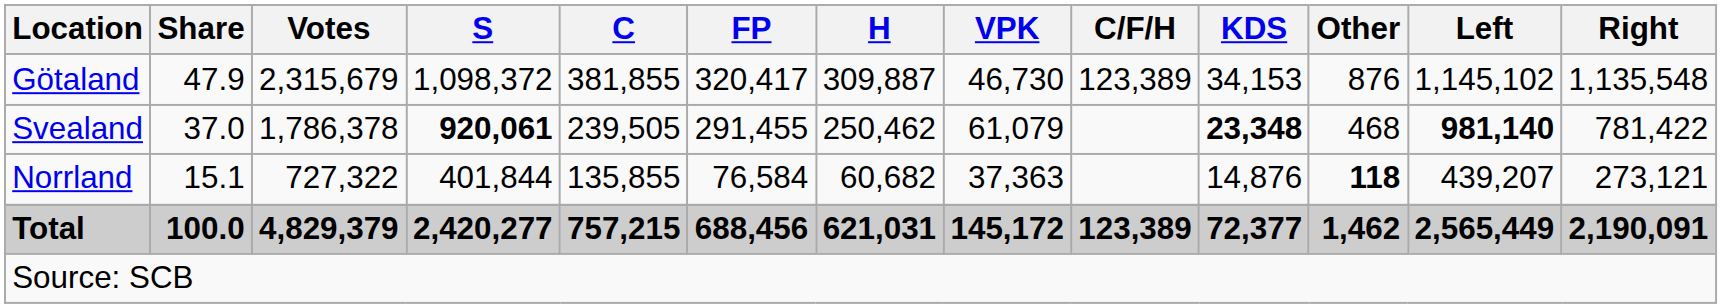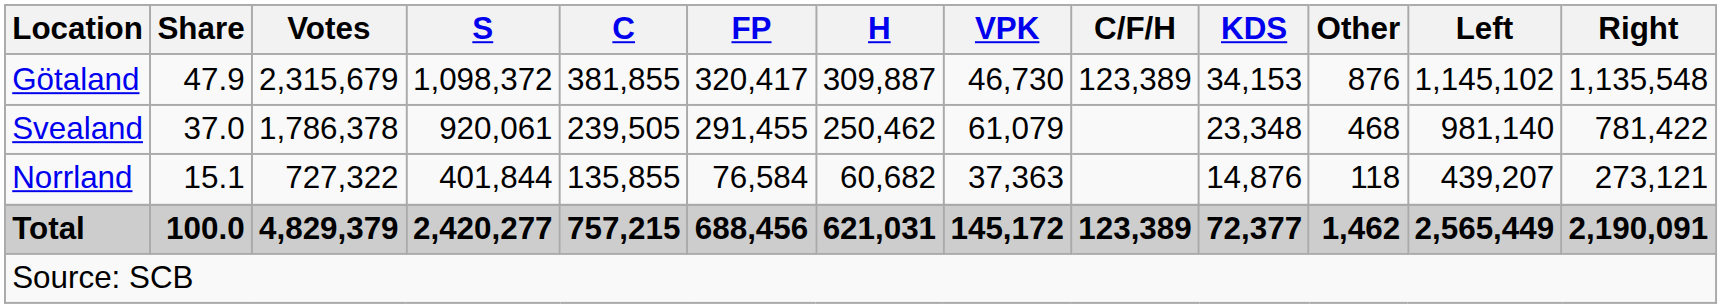Svealand | S: bold -> normal
Svealand | KDS: bold -> normal
Svealand | Left: bold -> normal
Norrland | Other: bold -> normal
